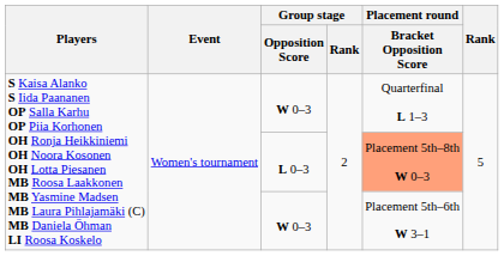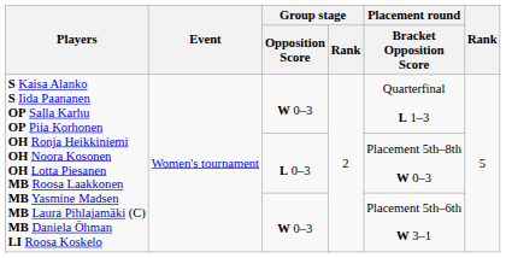L 0–3 | Placement round / Bracket Opposition Score: lightsalmon background -> no background
